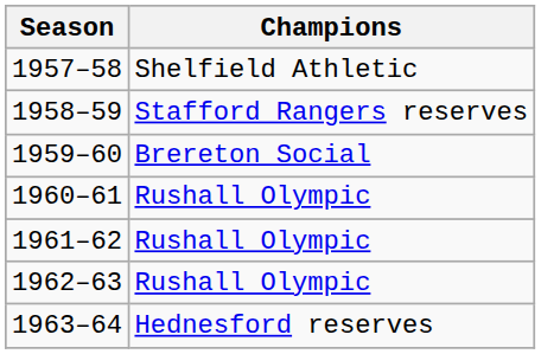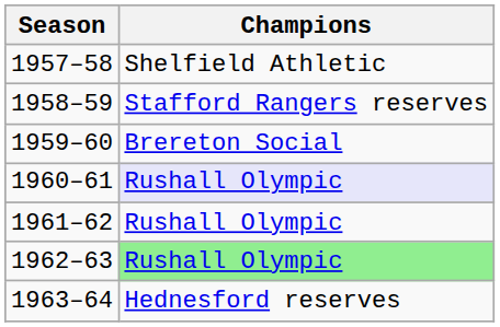1960–61 | Champions: no background -> lavender background
1962–63 | Champions: no background -> lightgreen background
